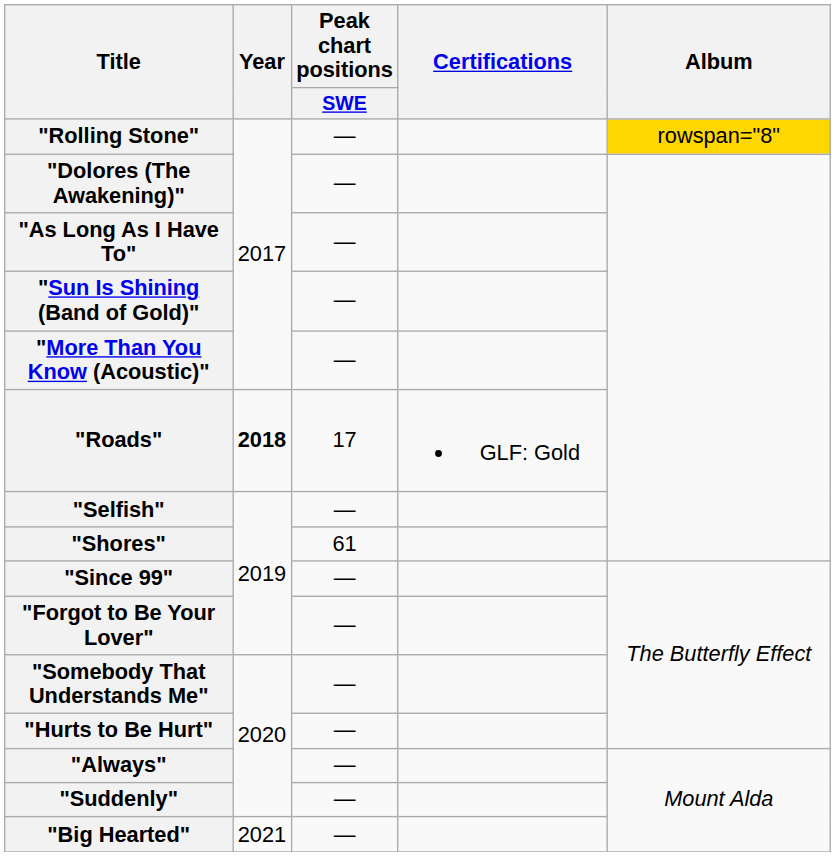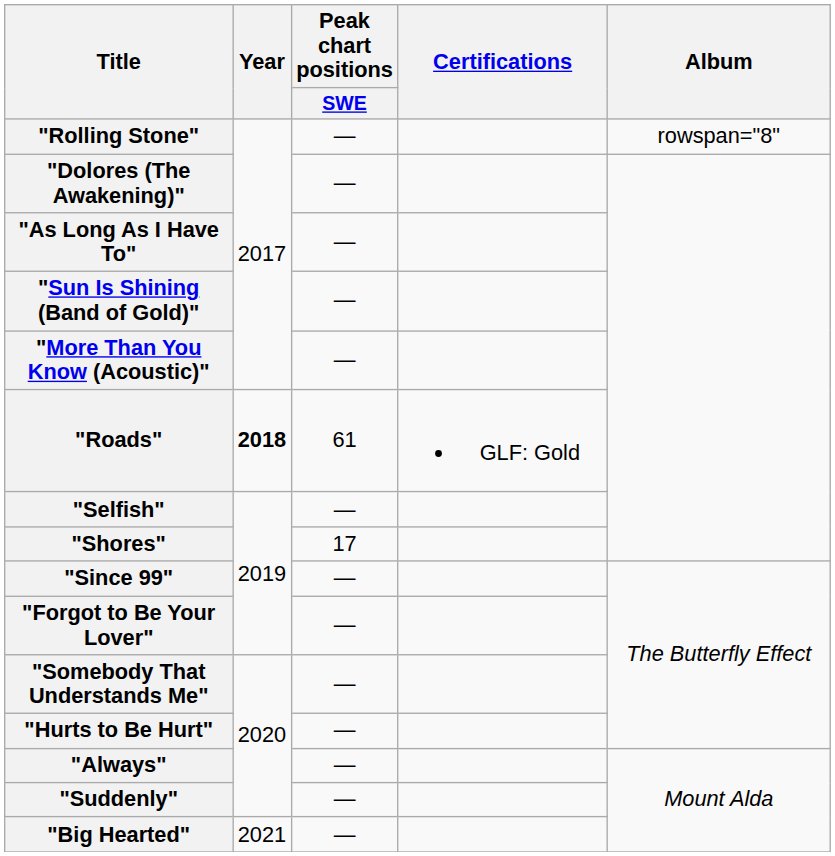"Rolling Stone" | Album: gold background -> no background
"Roads" | Peak chart positions / SWE: 17 -> 61
"Shores" | Peak chart positions / SWE: 61 -> 17
